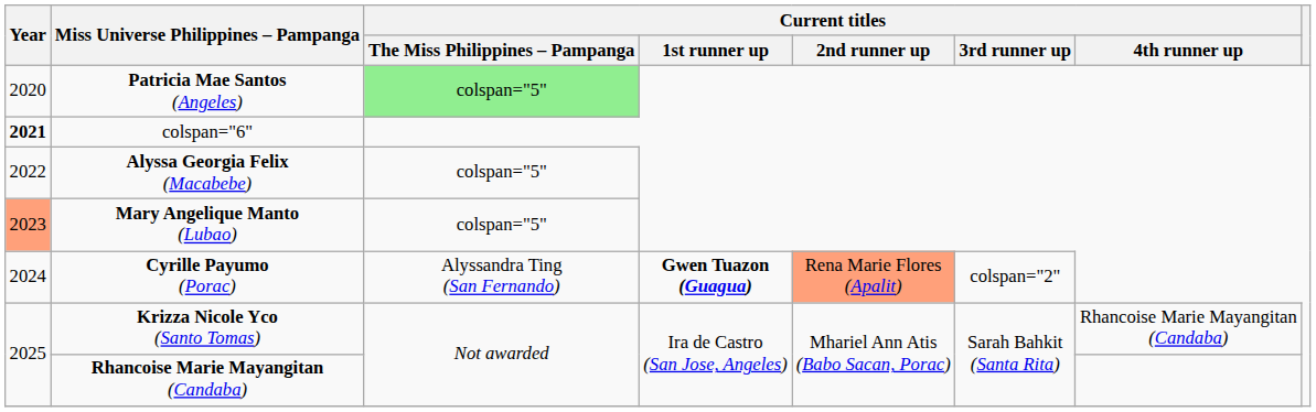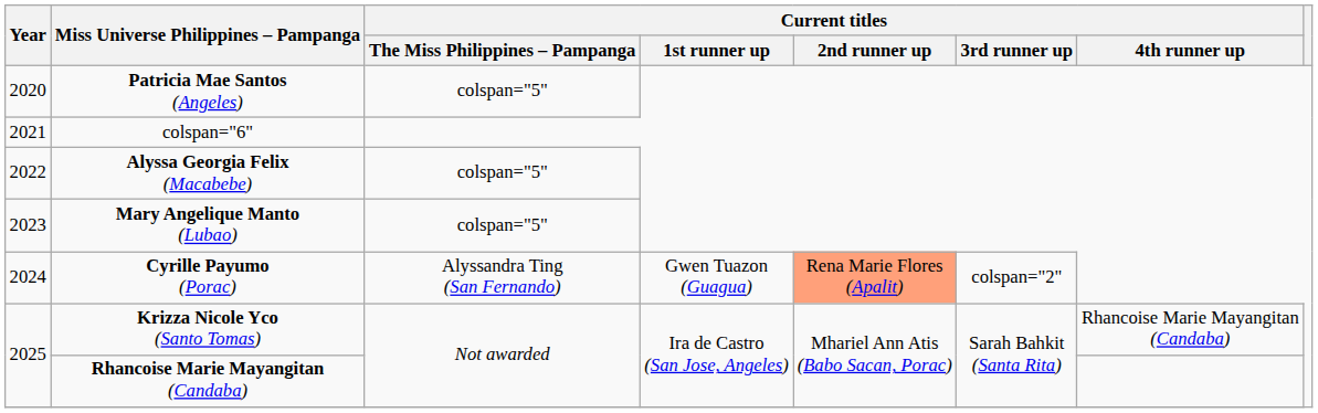Patricia Mae Santos (Angeles) | Current titles / The Miss Philippines – Pampanga: lightgreen background -> no background
colspan="6" | Year: bold -> normal
Mary Angelique Manto (Lubao) | Year: lightsalmon background -> no background
Cyrille Payumo (Porac) | Current titles / 1st runner up: bold -> normal
